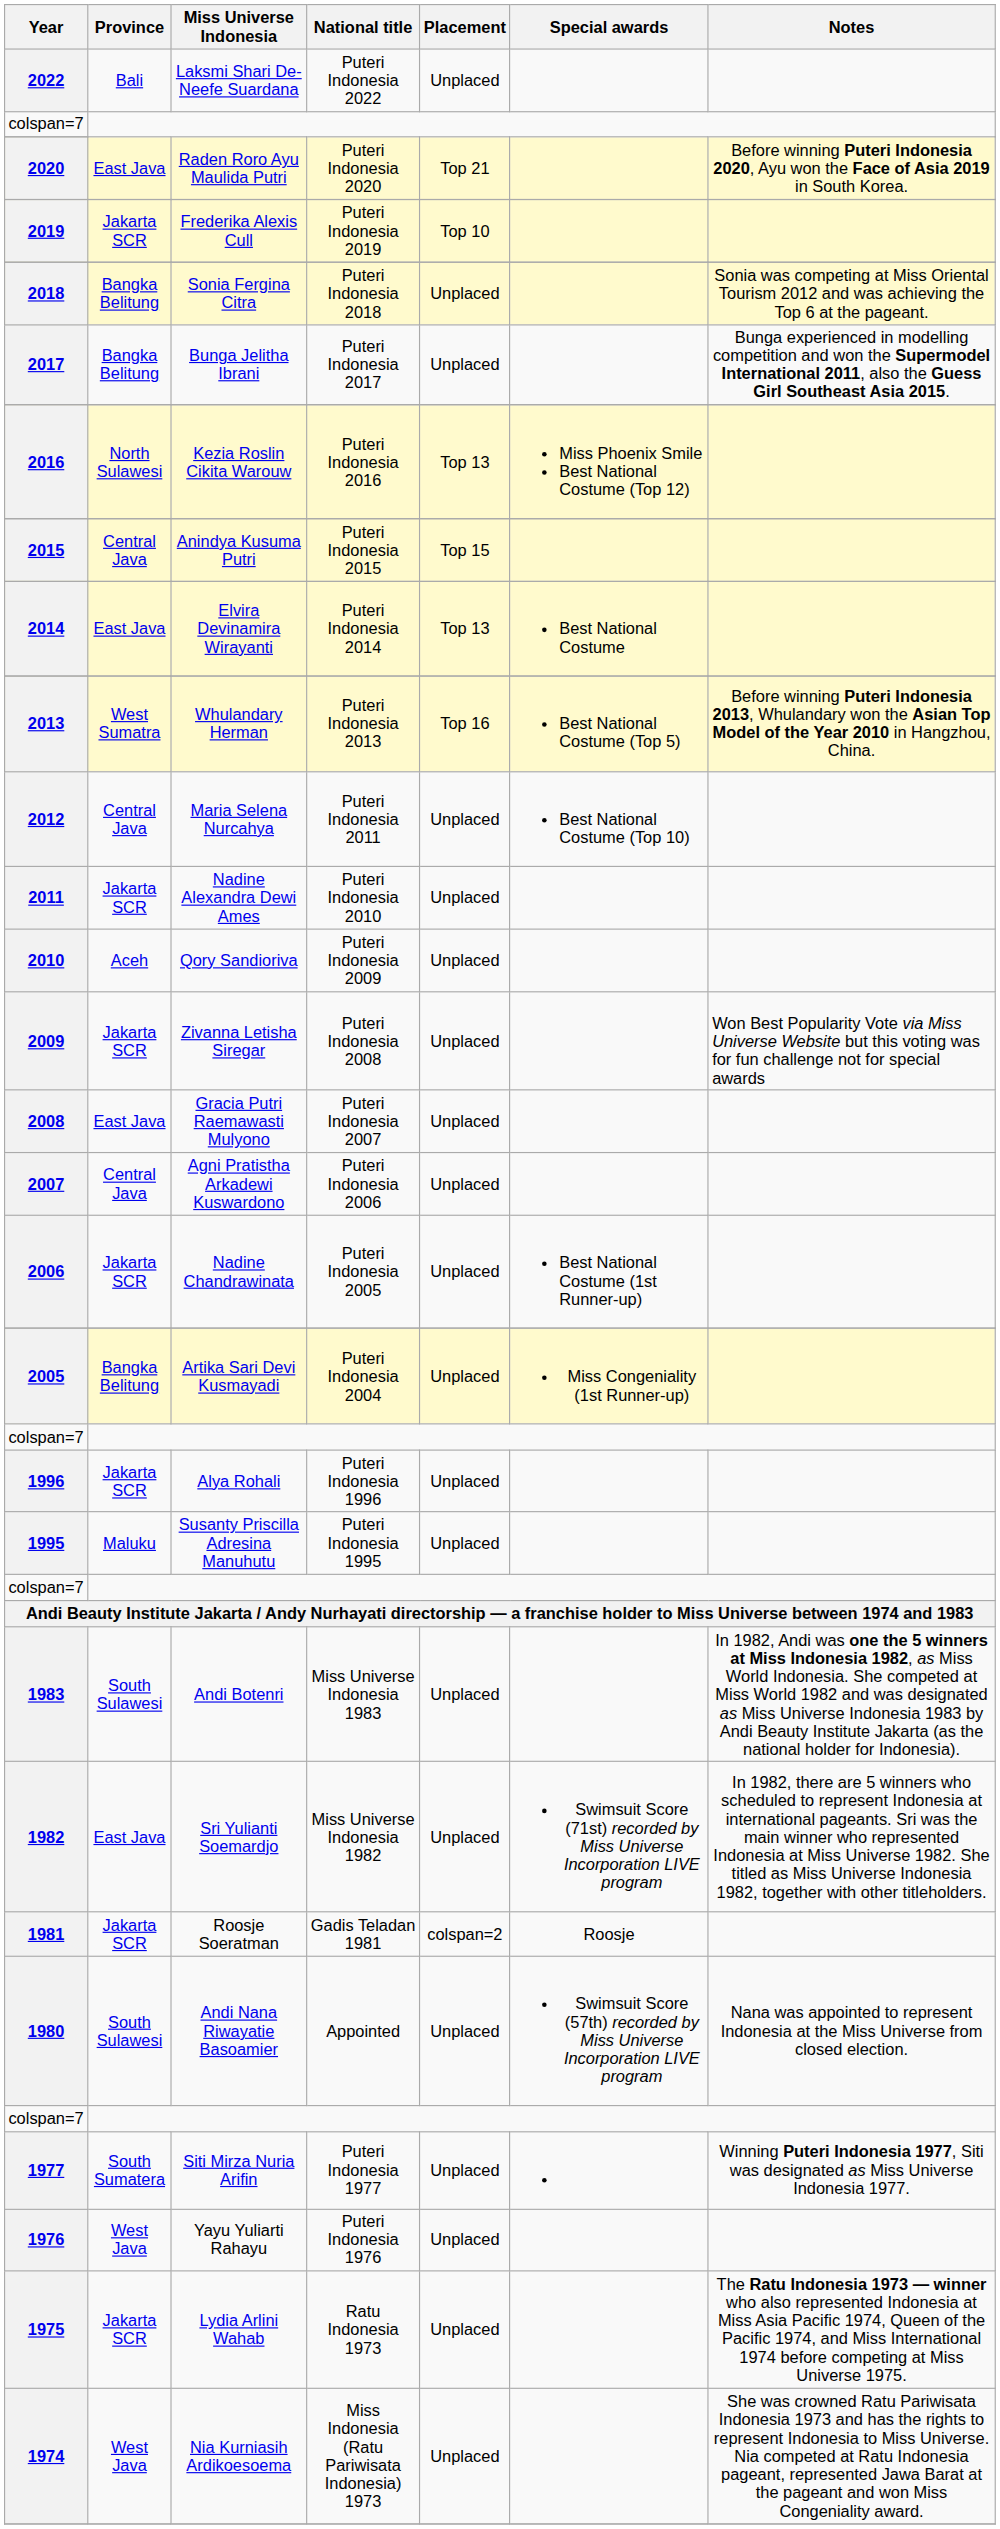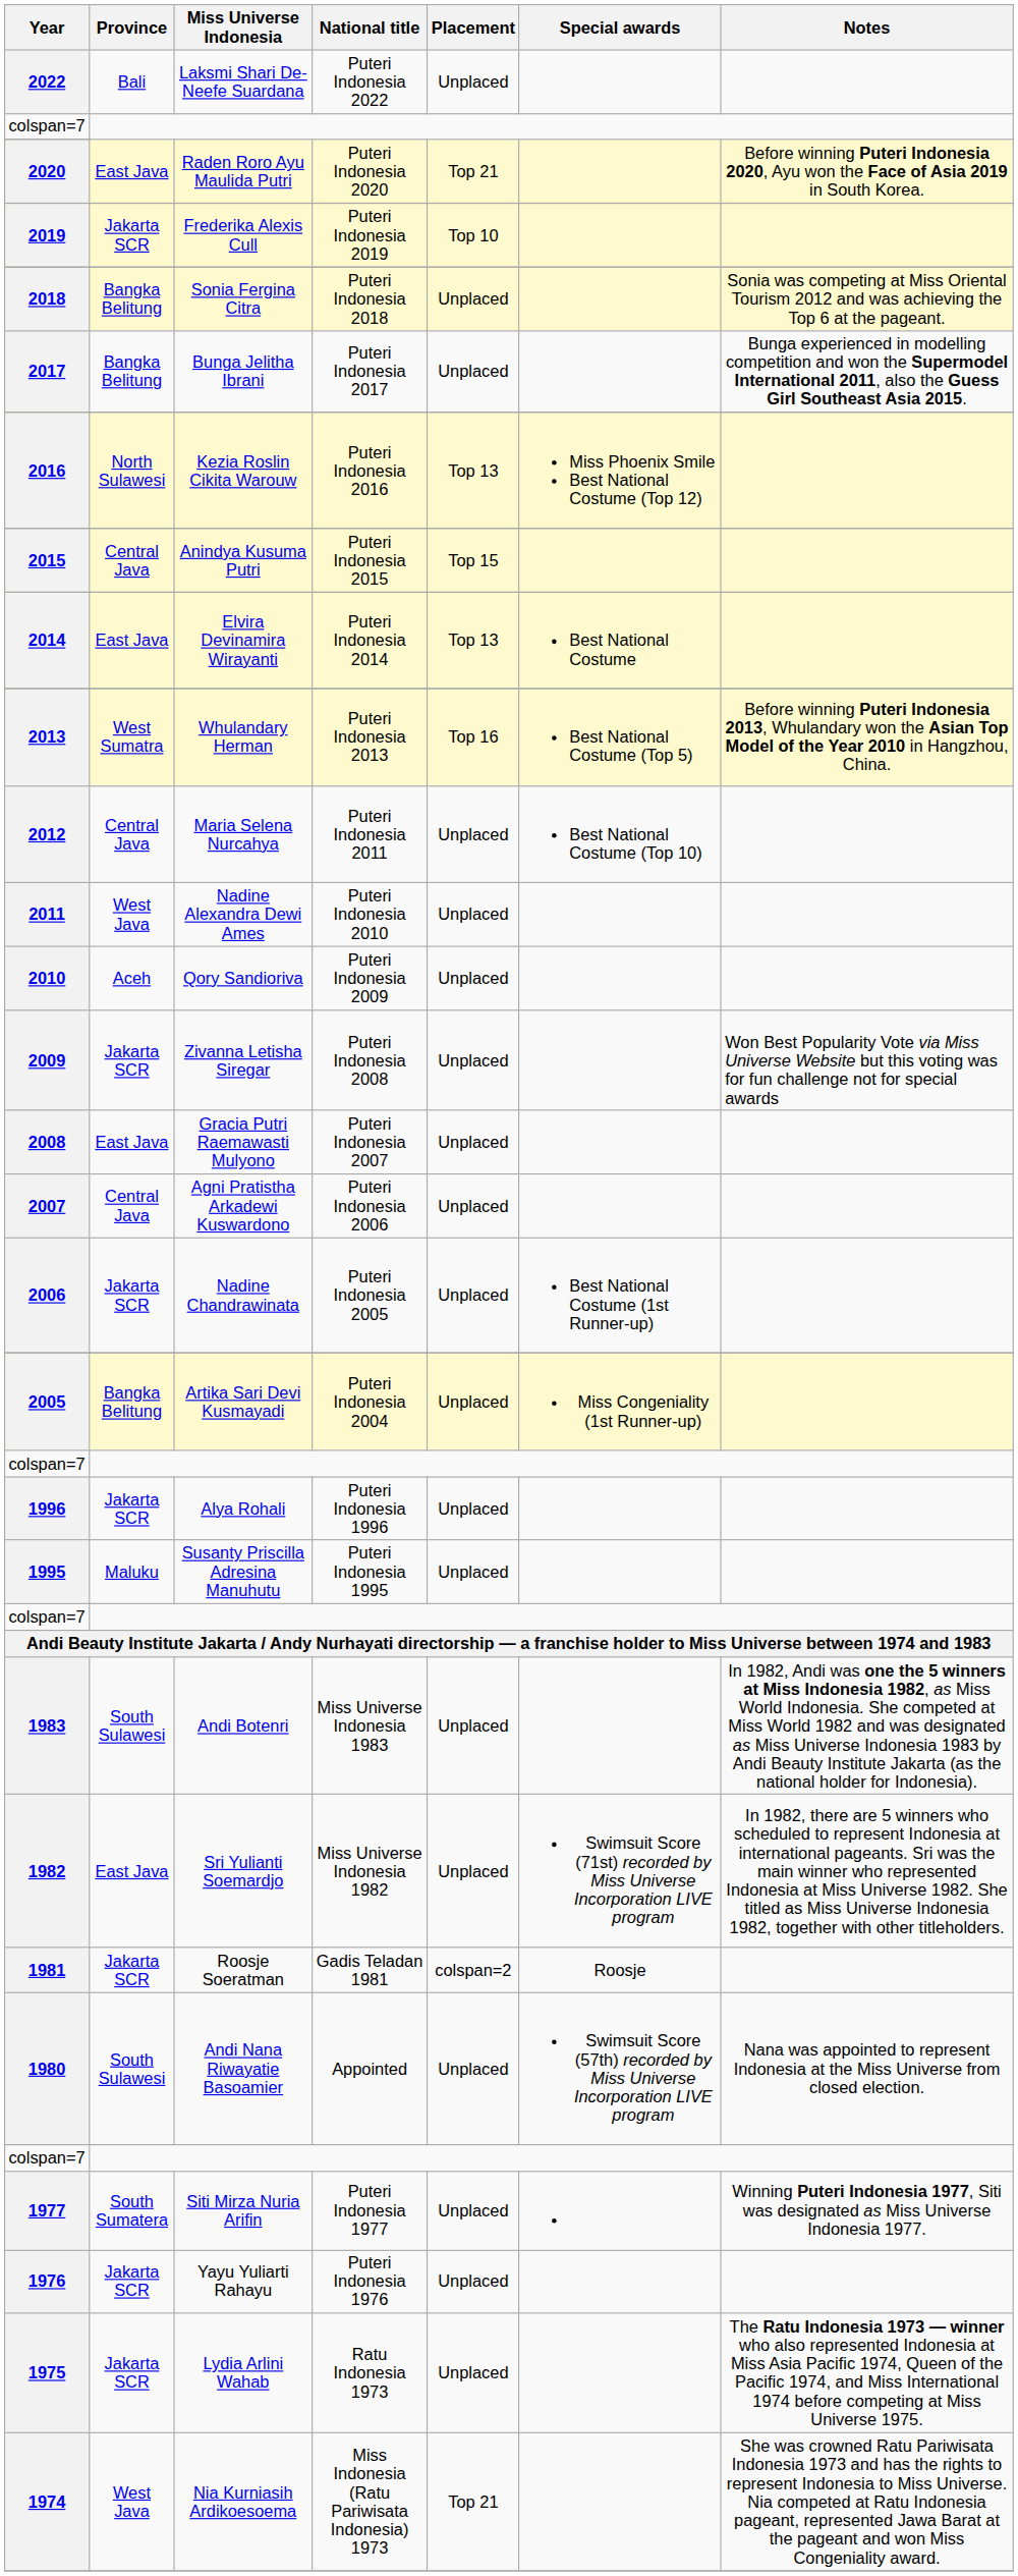Nadine Alexandra Dewi Ames | Province: Jakarta SCR -> West Java
Yayu Yuliarti Rahayu | Province: West Java -> Jakarta SCR
Nia Kurniasih Ardikoesoema | Placement: Unplaced -> Top 21
